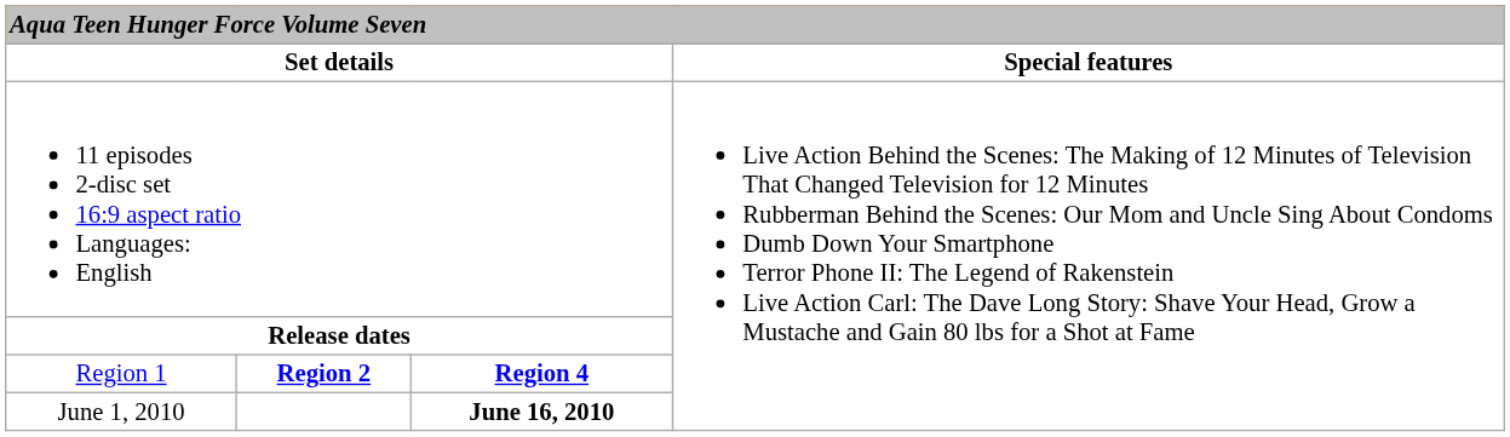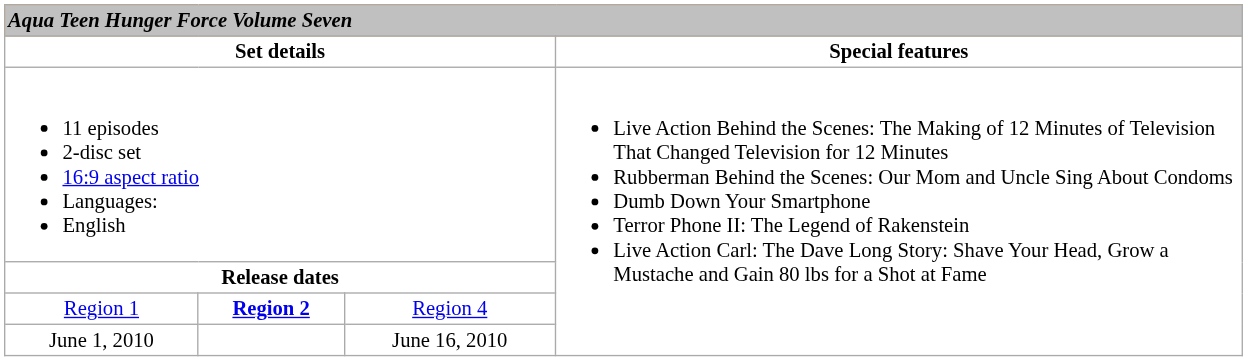Region 1 | column 3: bold -> normal
June 1, 2010 | column 3: bold -> normal
